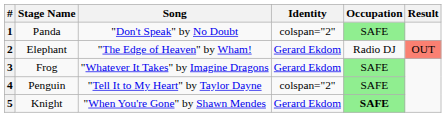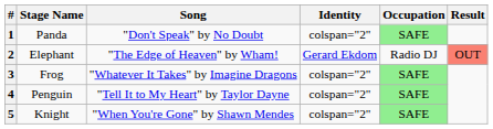3 | Identity: Gerard Ekdom -> colspan="2"
5 | Identity: Gerard Ekdom -> colspan="2"
5 | Occupation: bold -> normal
